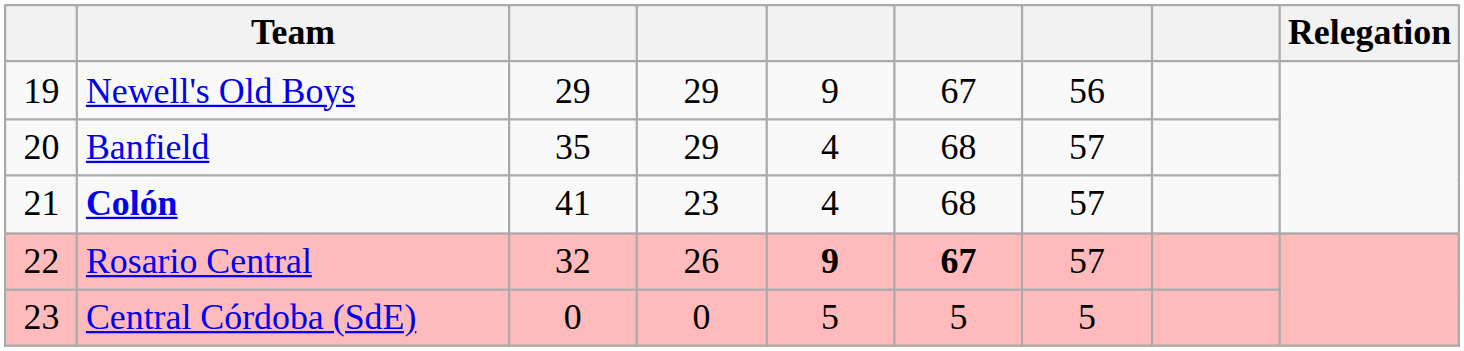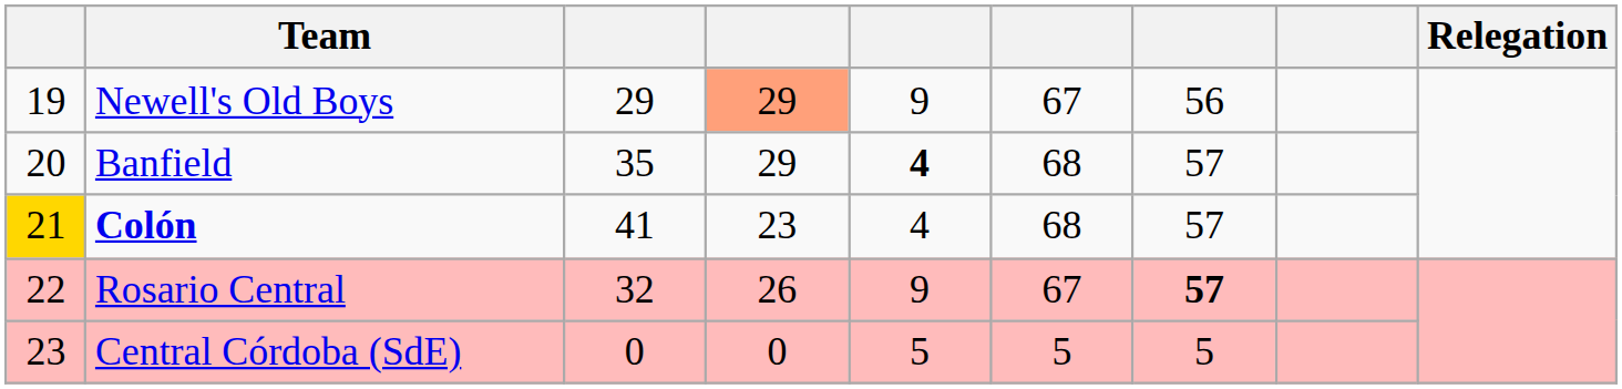Newell's Old Boys | column 4: no background -> lightsalmon background
Banfield | column 5: normal -> bold
Colón | column 1: no background -> gold background
Rosario Central | column 5: bold -> normal
Rosario Central | column 6: bold -> normal
Rosario Central | column 7: normal -> bold
